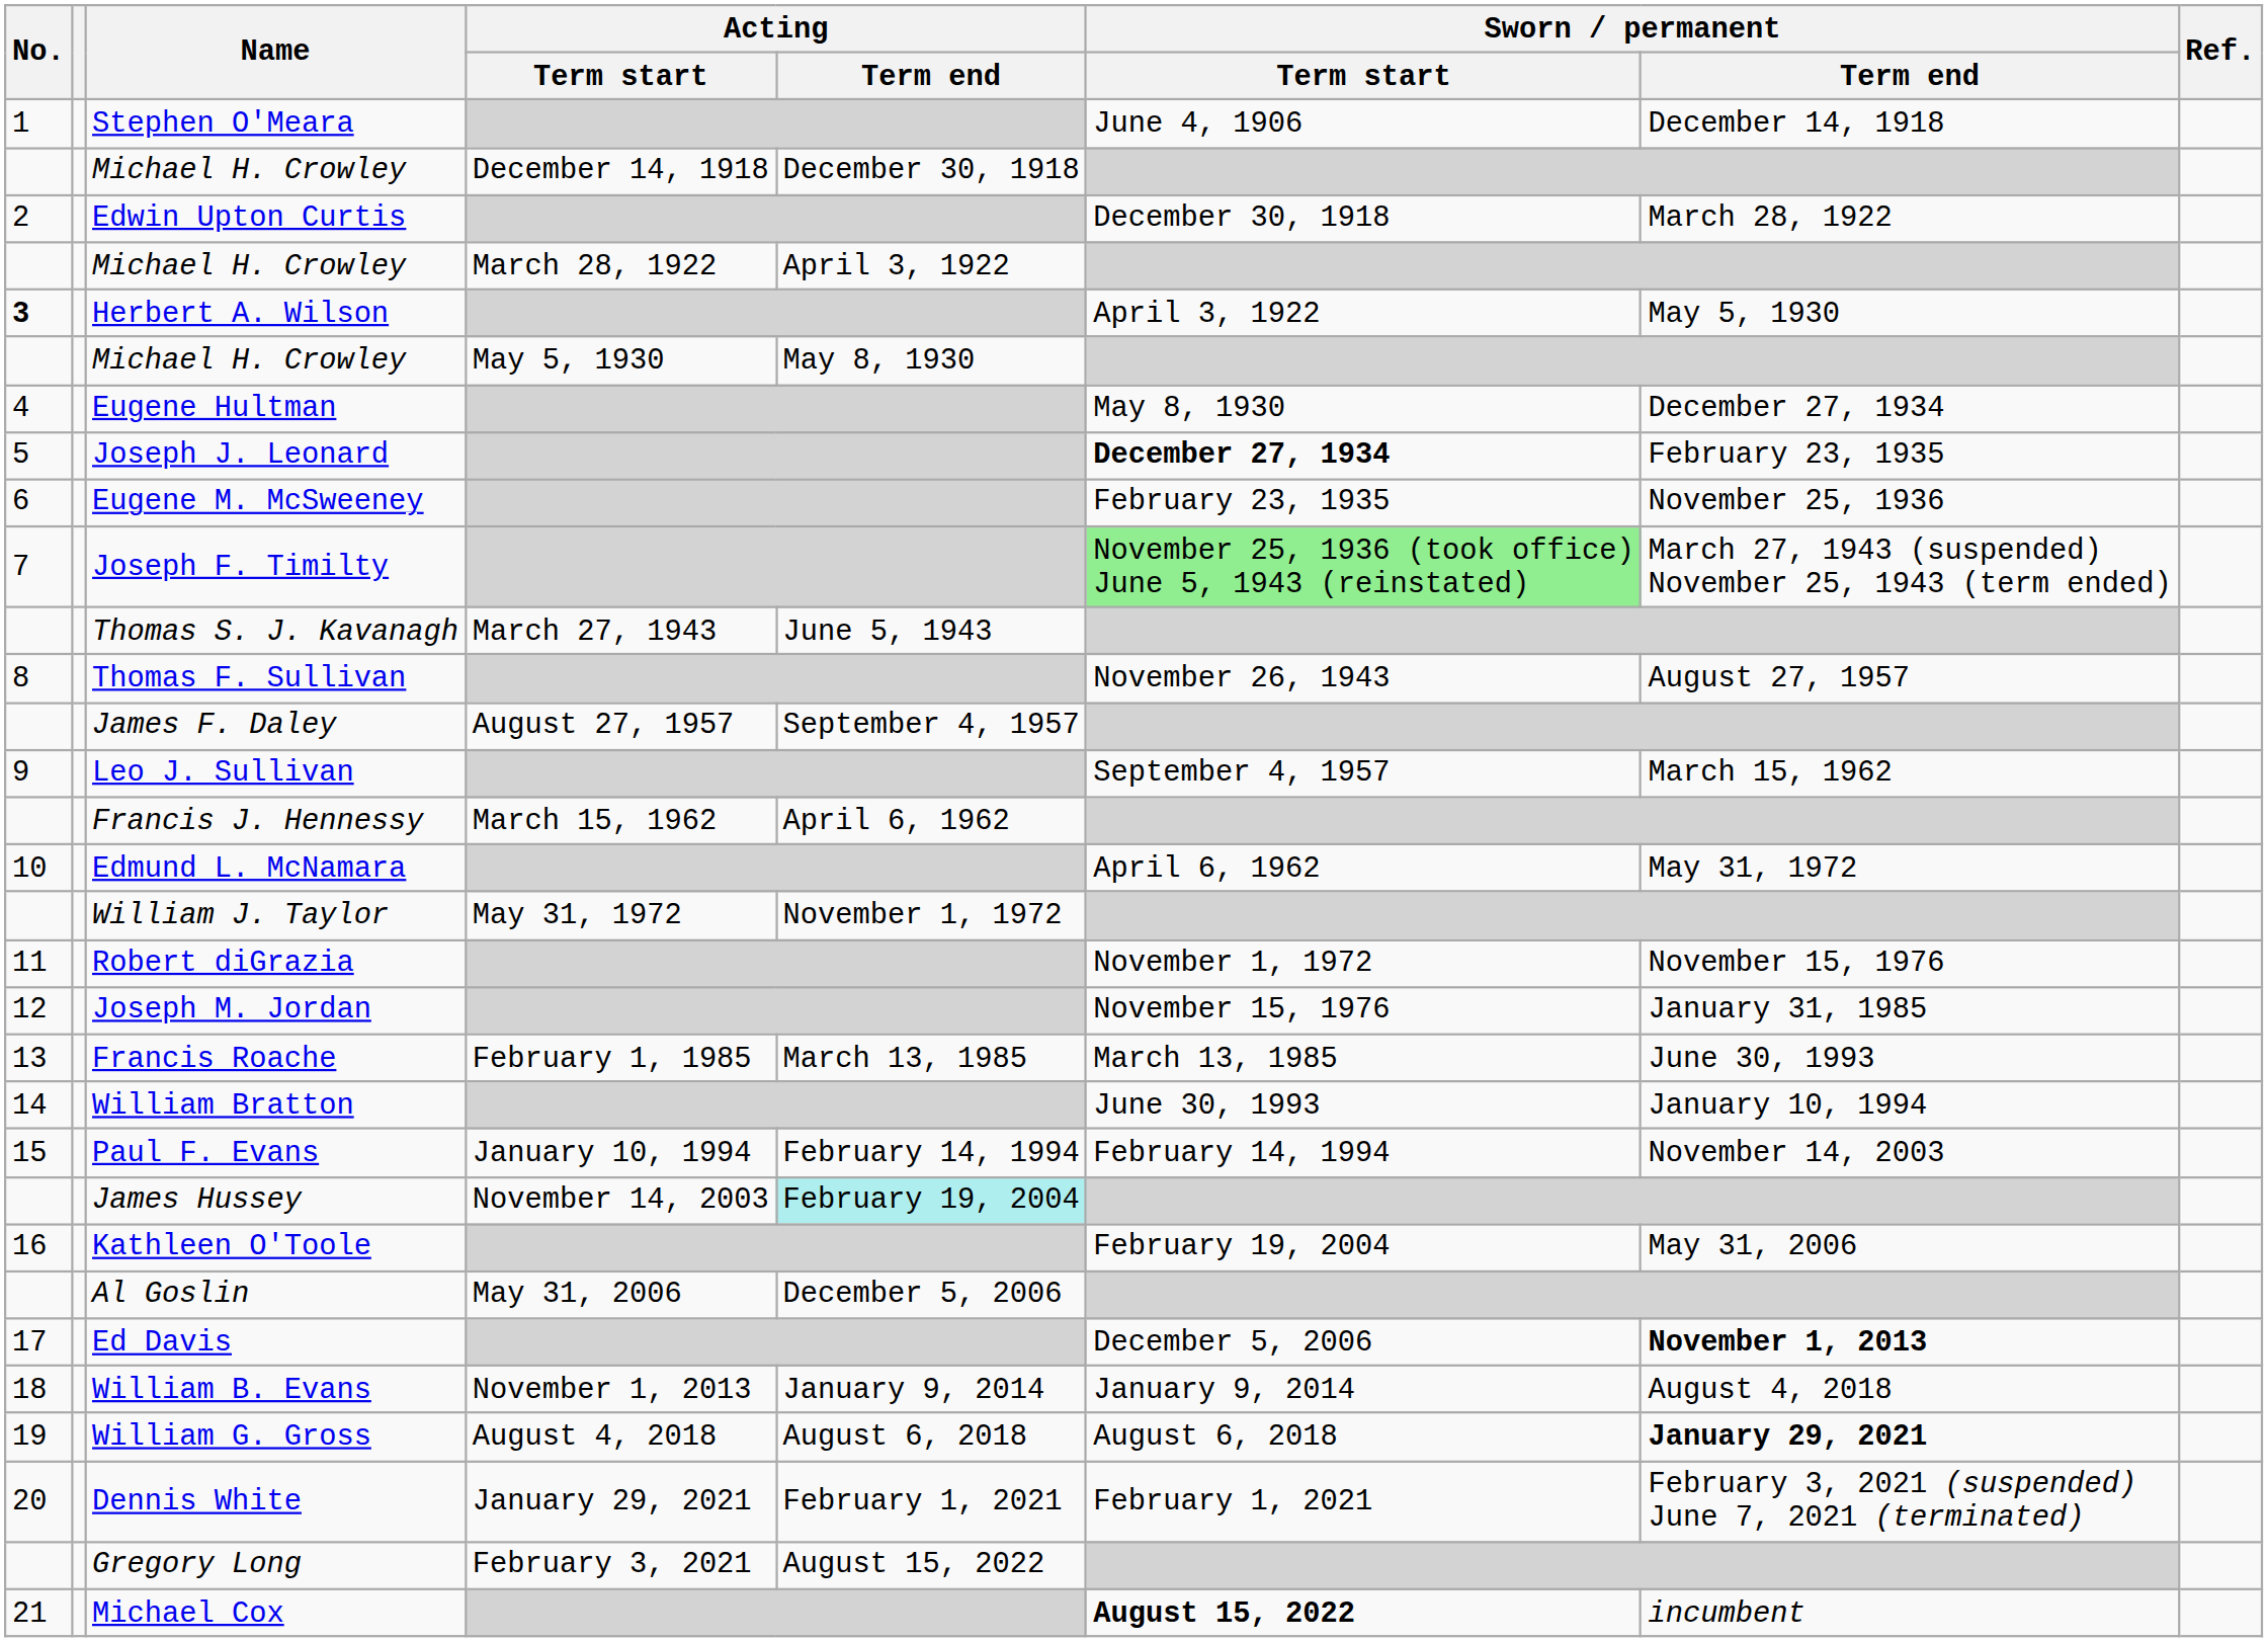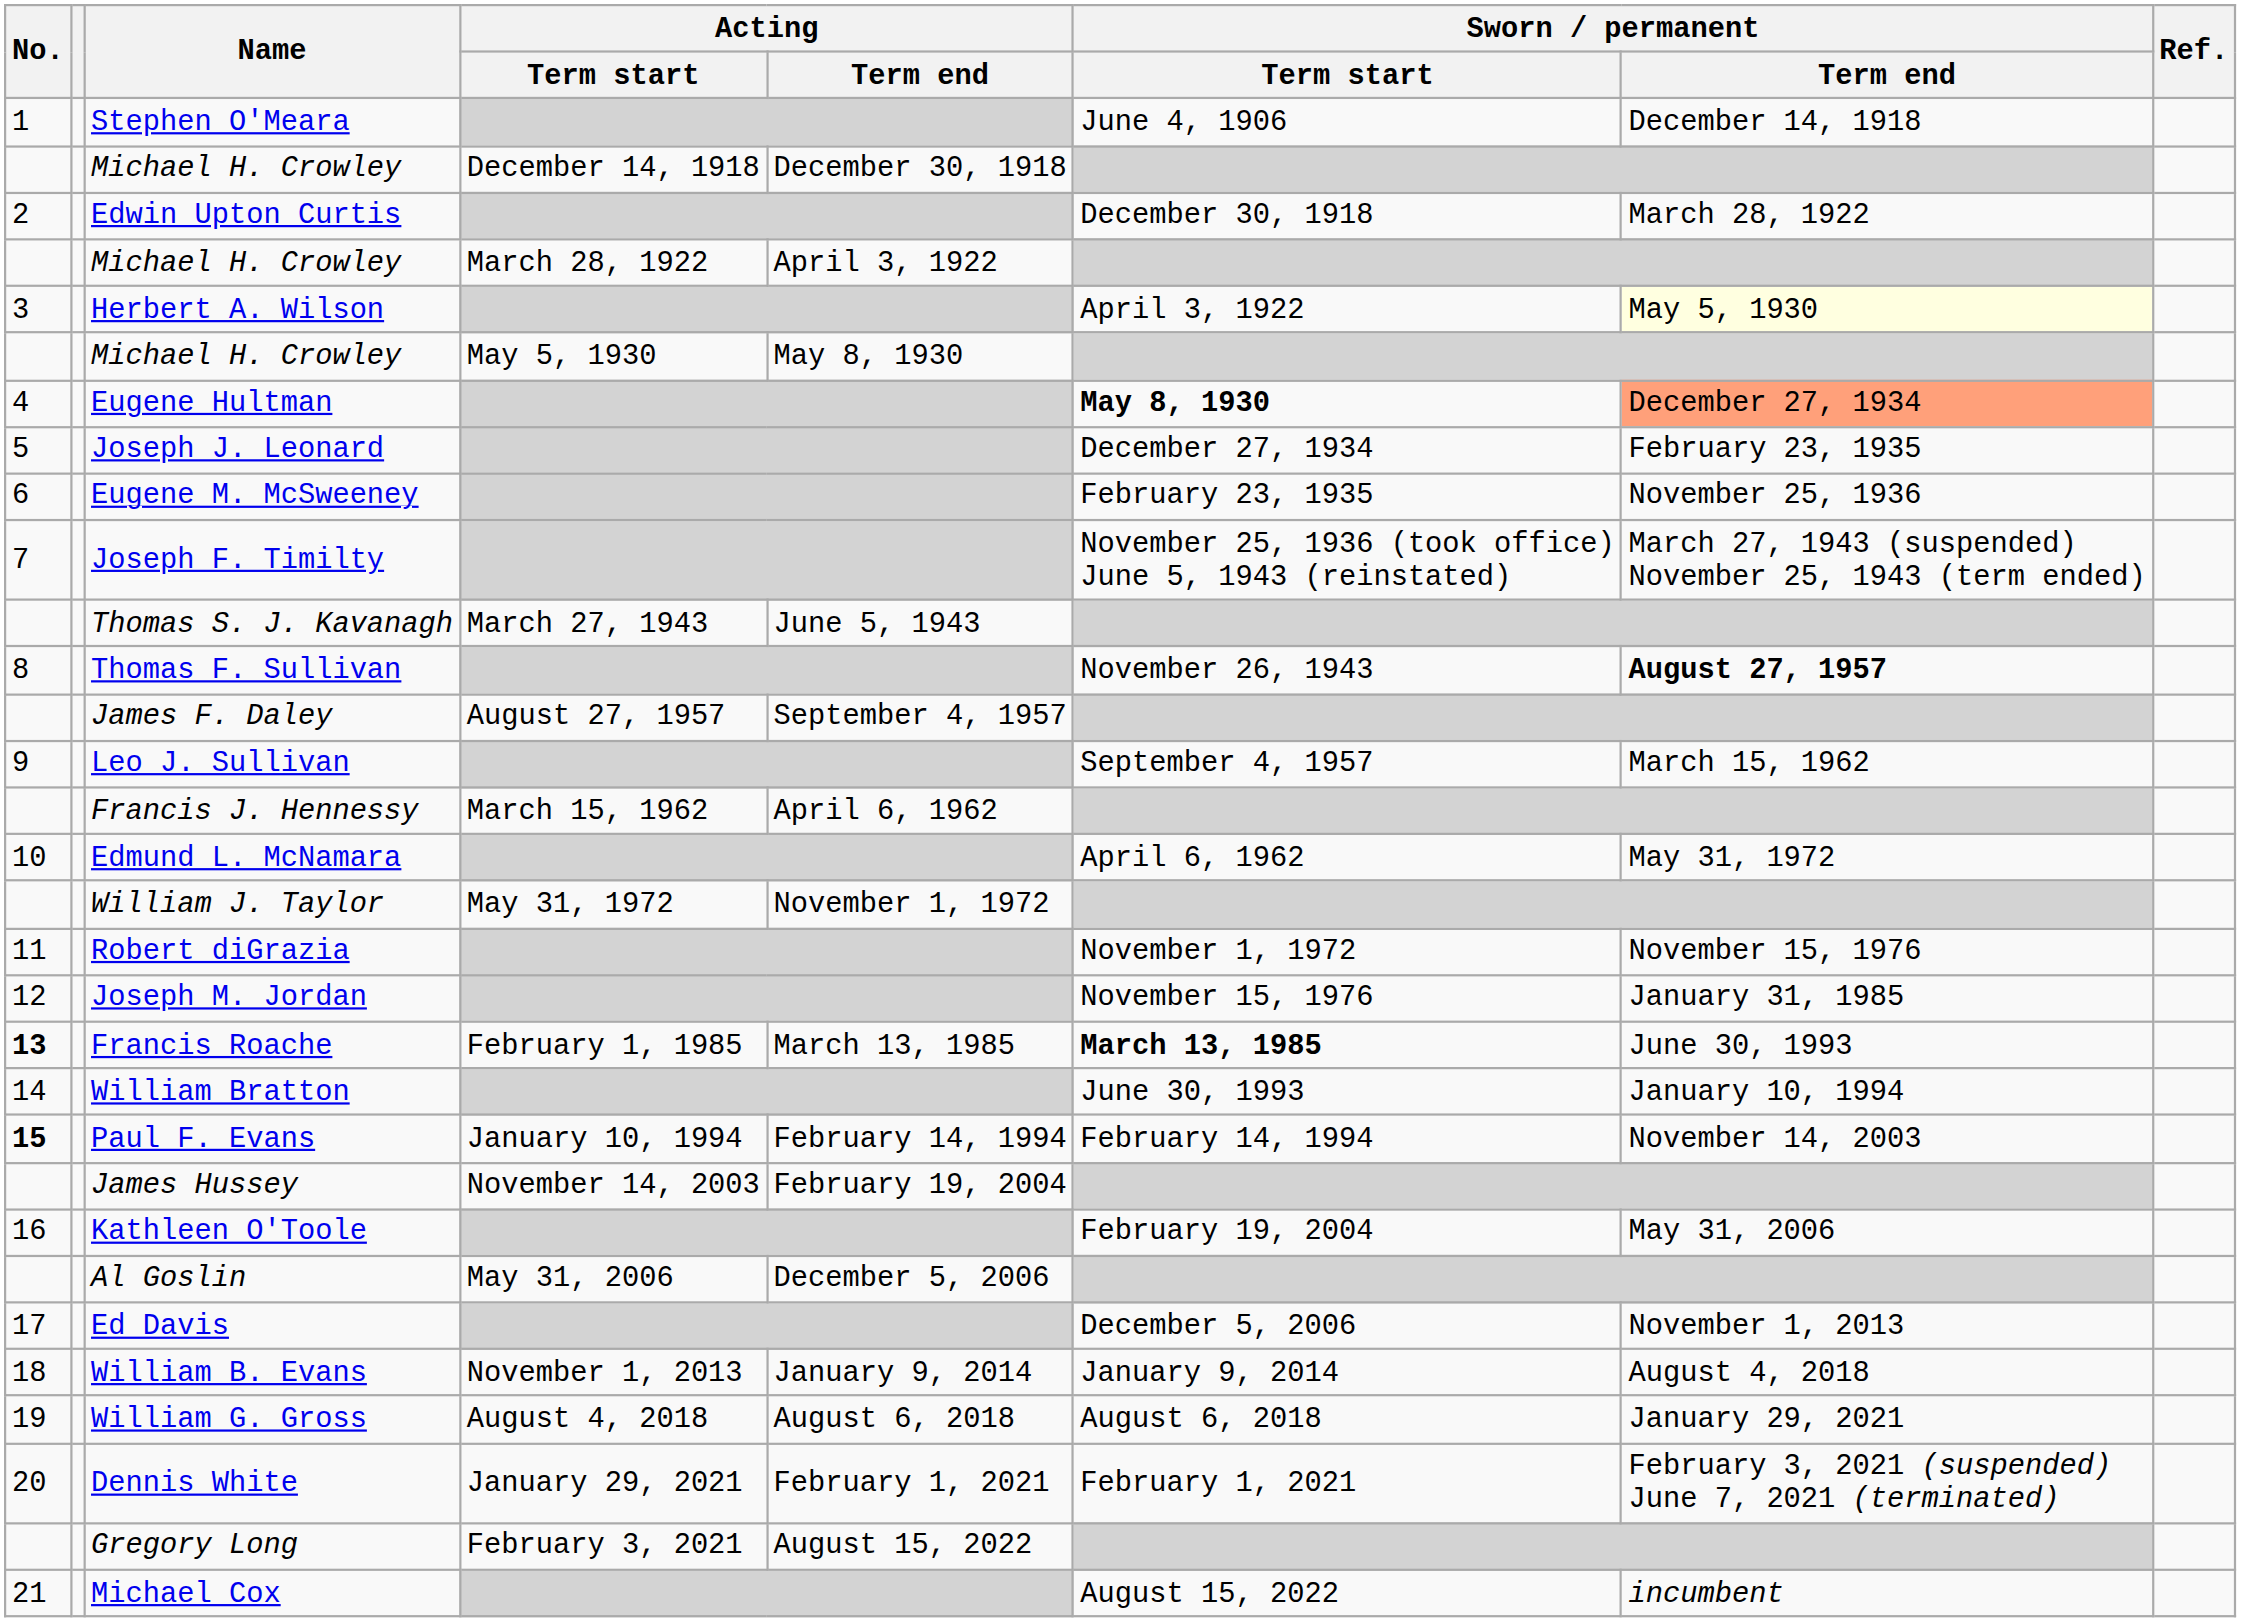Herbert A. Wilson | No.: bold -> normal
Herbert A. Wilson | Sworn / permanent / Term end: no background -> lightyellow background
Eugene Hultman | Sworn / permanent / Term start: normal -> bold
Eugene Hultman | Sworn / permanent / Term end: no background -> lightsalmon background
Joseph J. Leonard | Sworn / permanent / Term start: bold -> normal
Joseph F. Timilty | Sworn / permanent / Term start: lightgreen background -> no background
Thomas F. Sullivan | Sworn / permanent / Term end: normal -> bold
Francis Roache | No.: normal -> bold
Francis Roache | Sworn / permanent / Term start: normal -> bold
Paul F. Evans | No.: normal -> bold
James Hussey | Acting / Term end: paleturquoise background -> no background
Ed Davis | Sworn / permanent / Term end: bold -> normal
William G. Gross | Sworn / permanent / Term end: bold -> normal
Michael Cox | Sworn / permanent / Term start: bold -> normal
